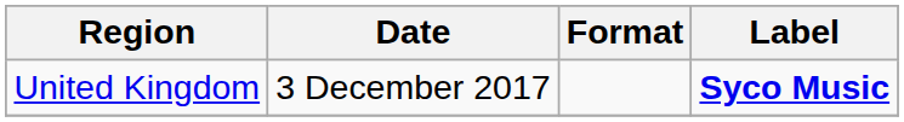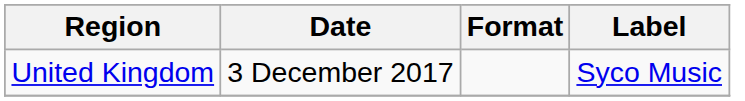United Kingdom | Label: bold -> normal
